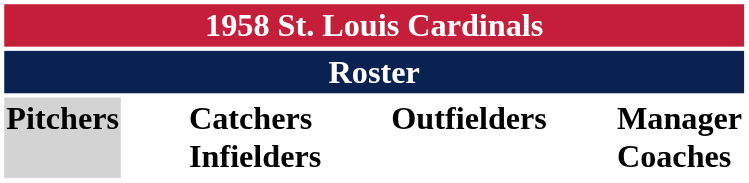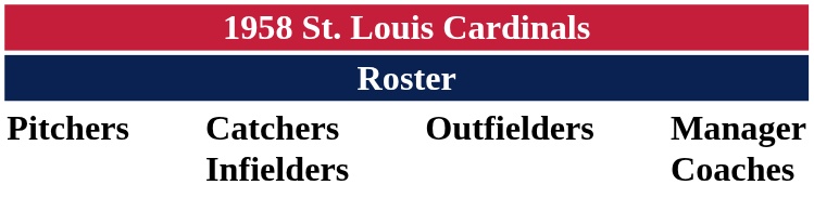Pitchers | column 1: lightgrey background -> no background
